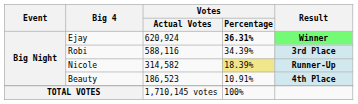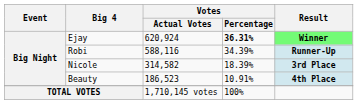Robi | Result: 3rd Place -> Runner-Up
Nicole | Votes / Percentage: khaki background -> no background
Nicole | Result: Runner-Up -> 3rd Place
